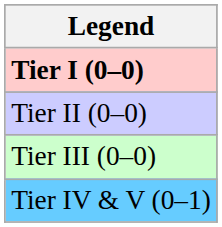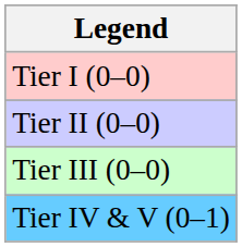row 2 | column 1: bold -> normal
